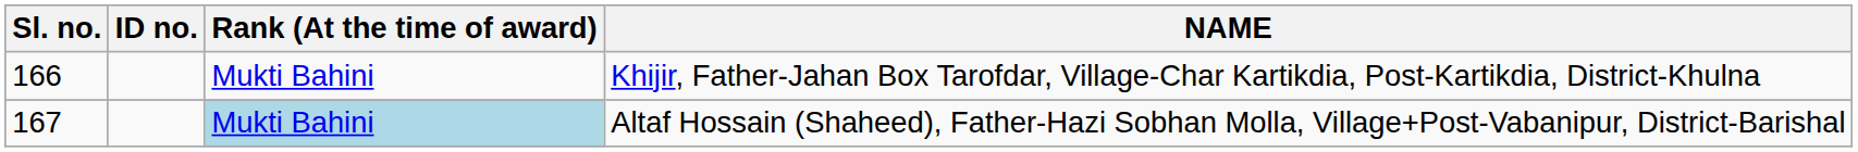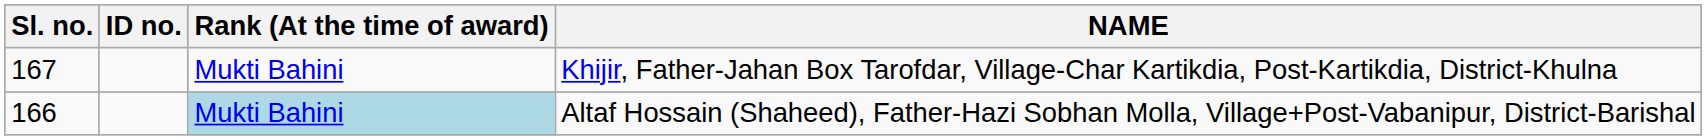row 2 | Sl. no.: 166 -> 167
row 3 | Sl. no.: 167 -> 166
